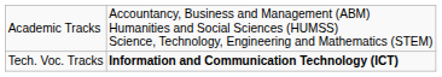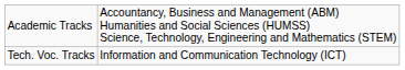Tech. Voc. Tracks | column 2: bold -> normal
